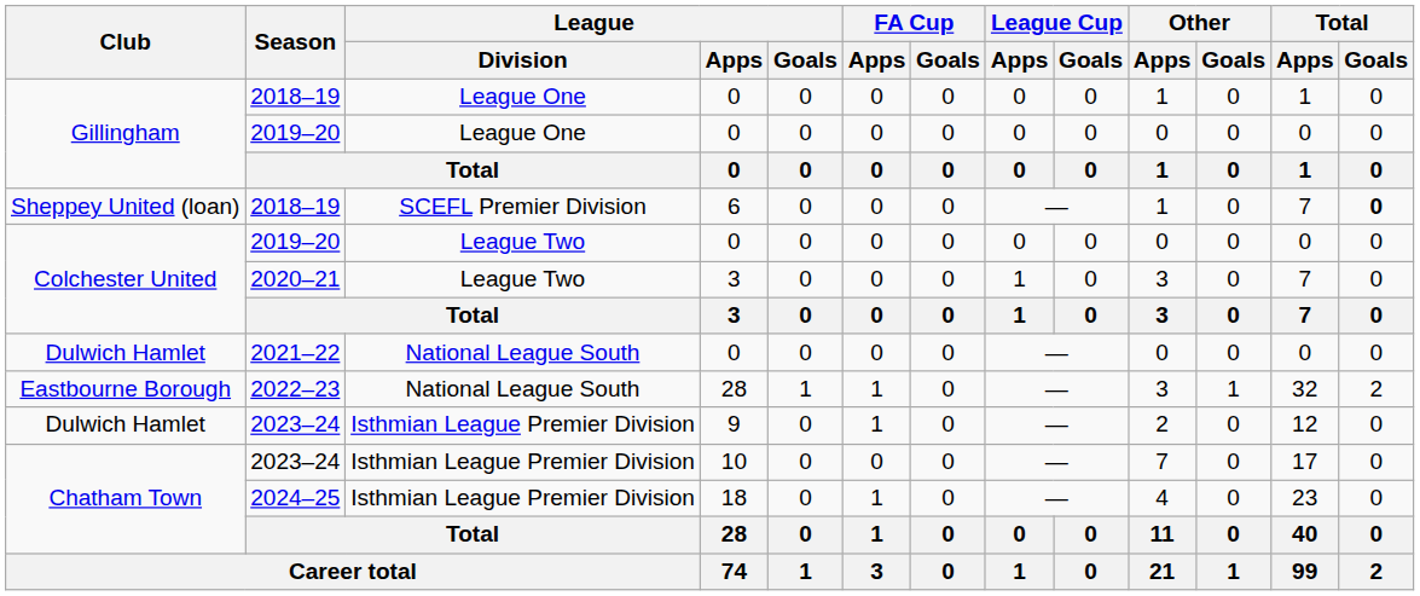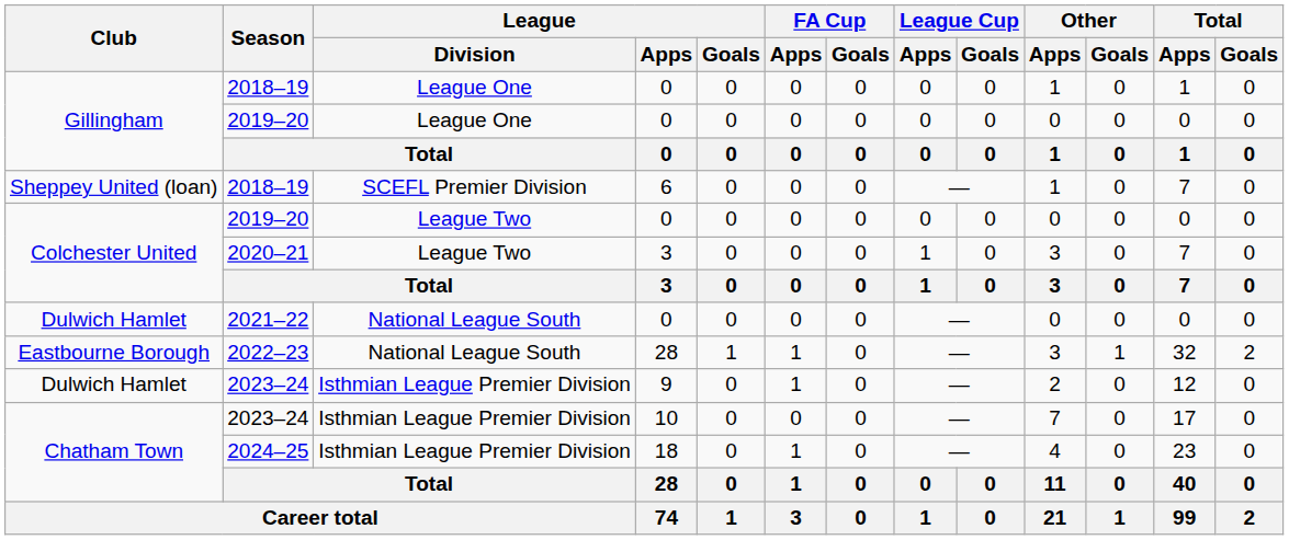Sheppey United (loan) / 2018–19 | Total / Goals: bold -> normal
